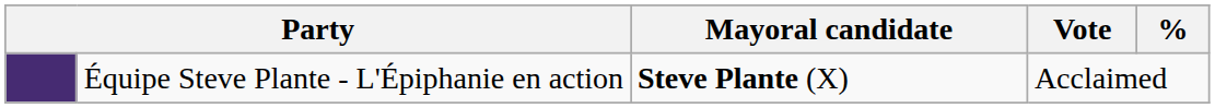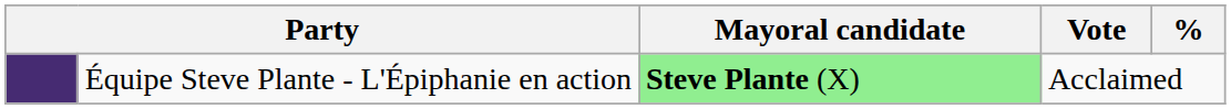Équipe Steve Plante - L'Épiphanie en action | Mayoral candidate: no background -> lightgreen background
